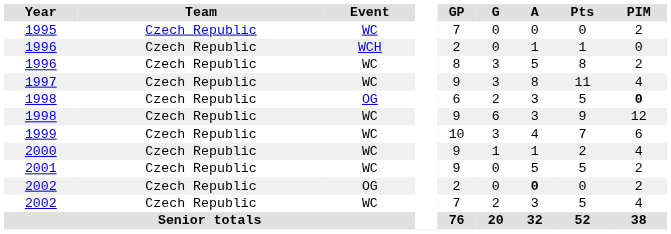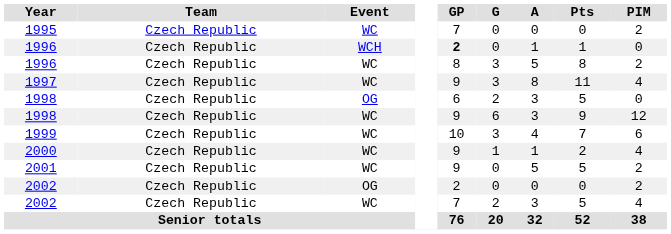1996 / WCH | GP: normal -> bold
1998 / OG | PIM: bold -> normal
2002 / OG | A: bold -> normal
